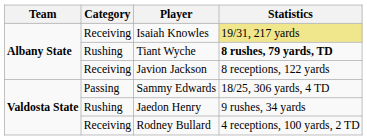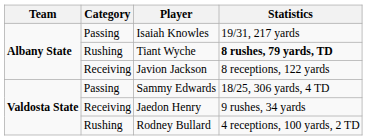Isaiah Knowles | Category: Receiving -> Passing
Isaiah Knowles | Statistics: khaki background -> no background
Jaedon Henry | Category: Rushing -> Receiving
Rodney Bullard | Category: Receiving -> Rushing
